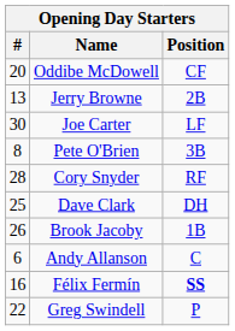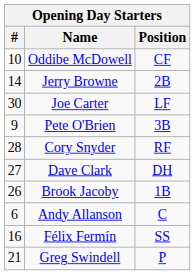Oddibe McDowell | #: 20 -> 10
Jerry Browne | #: 13 -> 14
Pete O'Brien | #: 8 -> 9
Dave Clark | #: 25 -> 27
Félix Fermín | Position: bold -> normal
Greg Swindell | #: 22 -> 21
